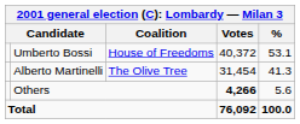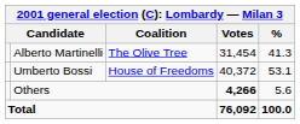rows swapped: Umberto Bossi <-> Alberto Martinelli
